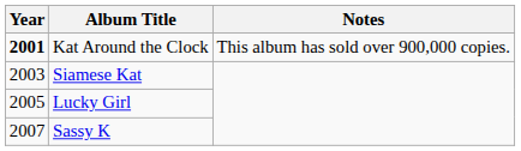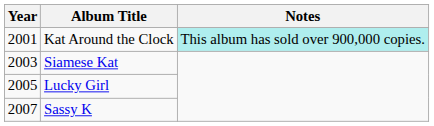Kat Around the Clock | Year: bold -> normal
Kat Around the Clock | Notes: no background -> paleturquoise background
